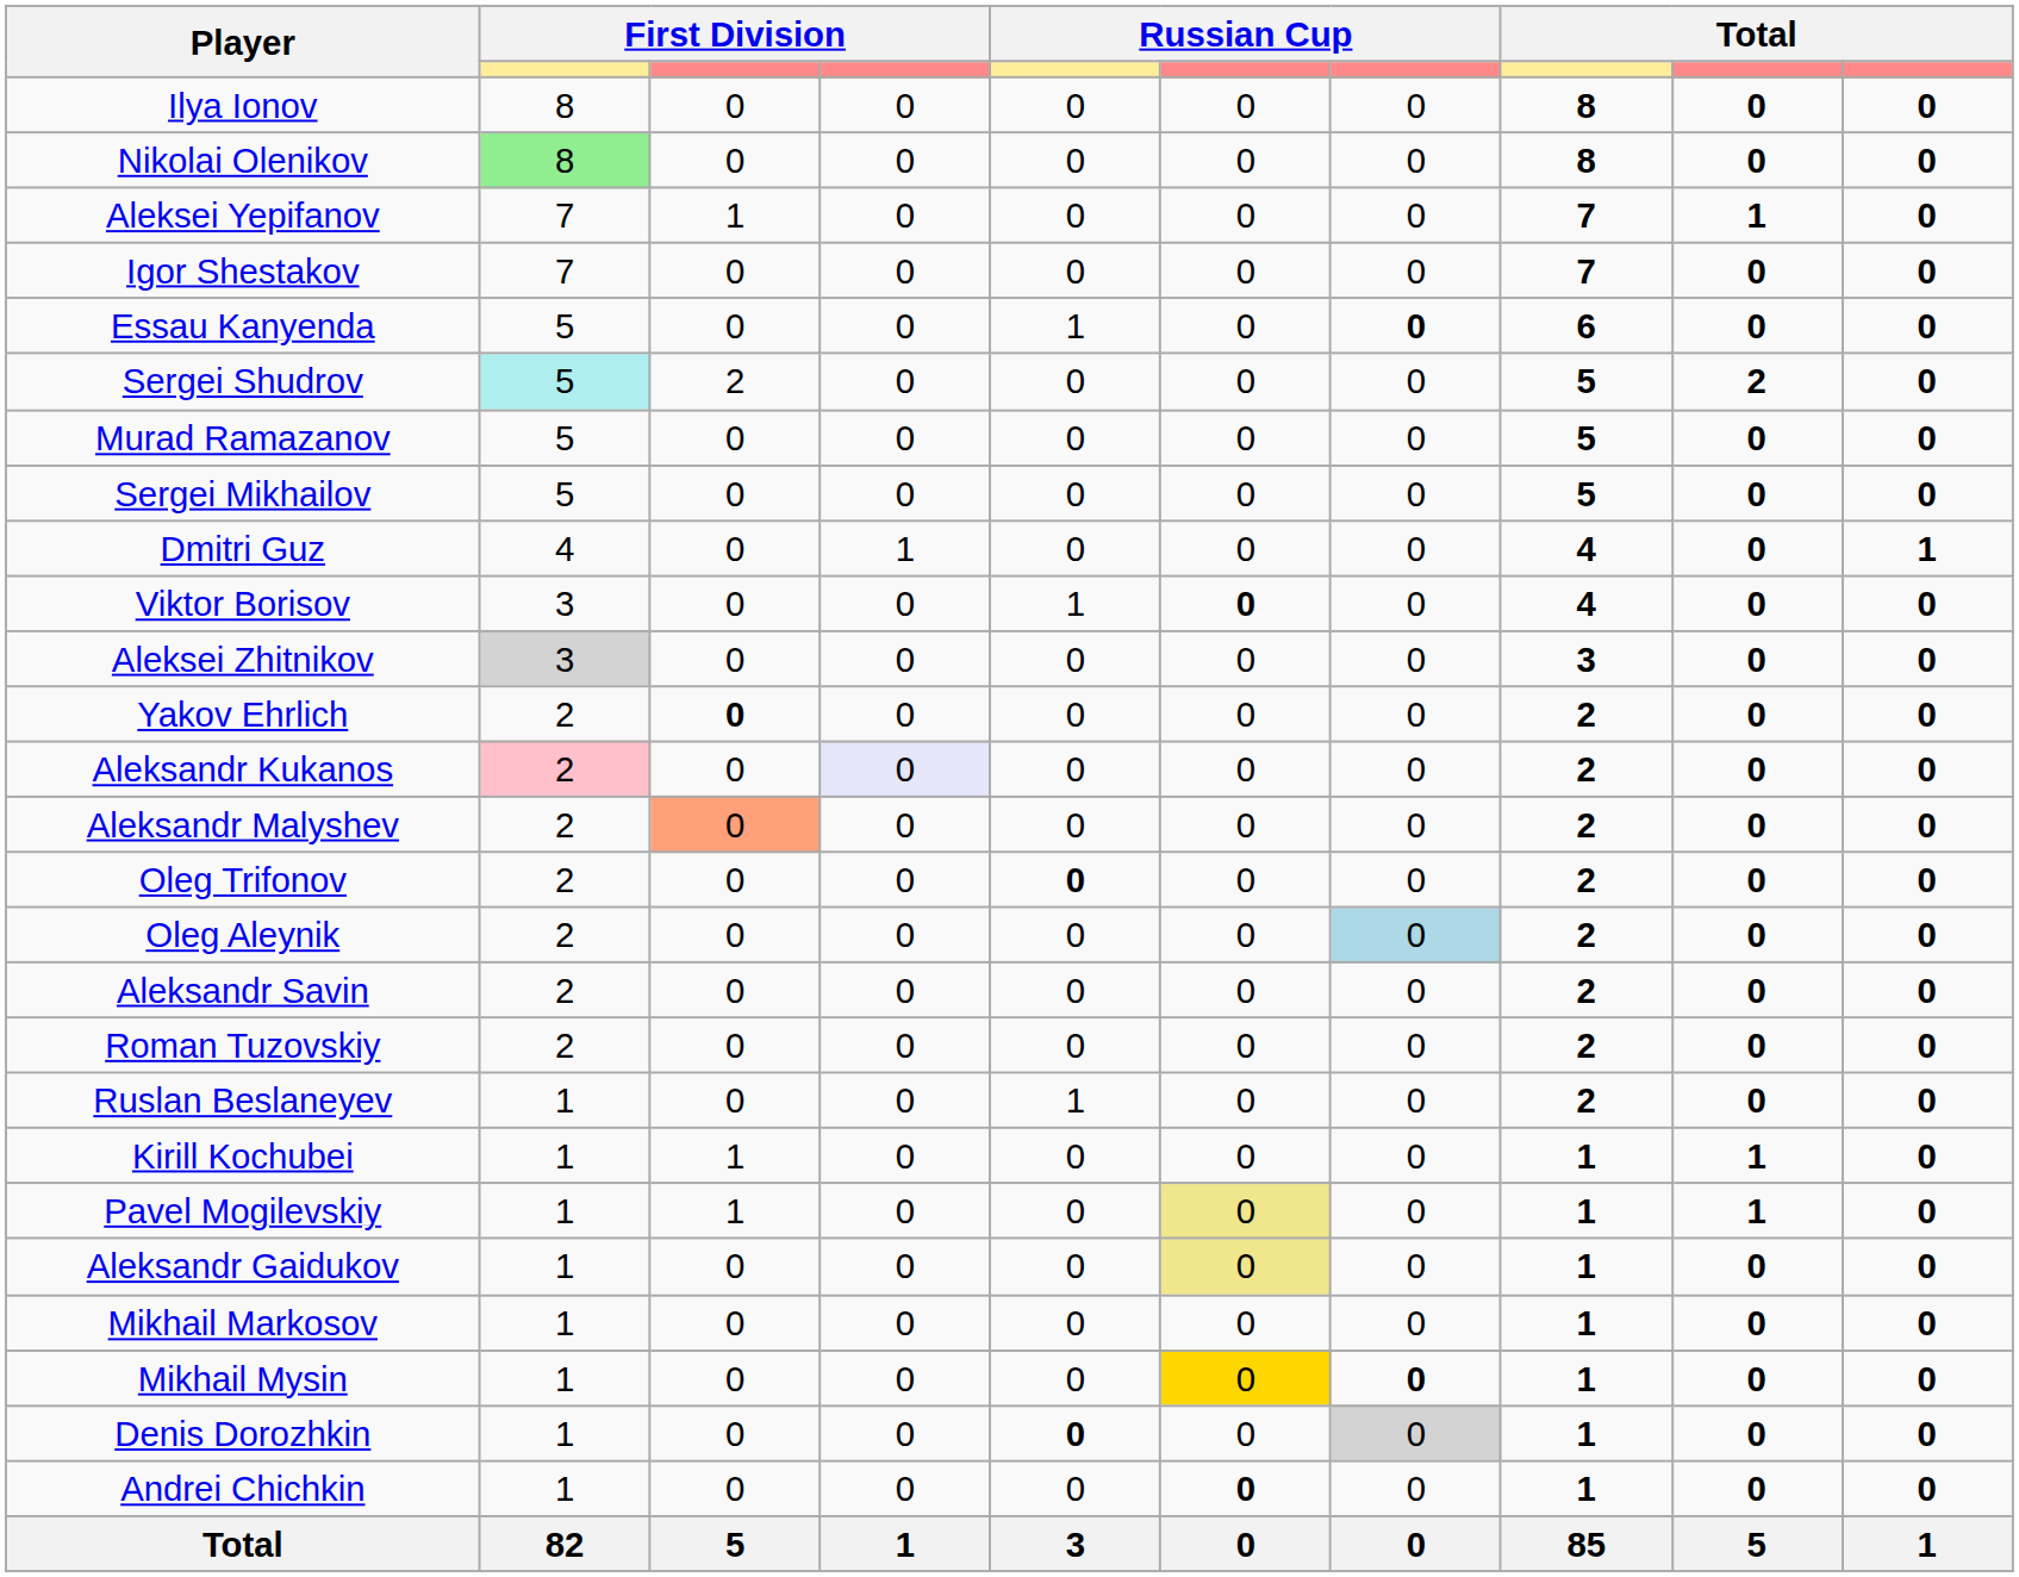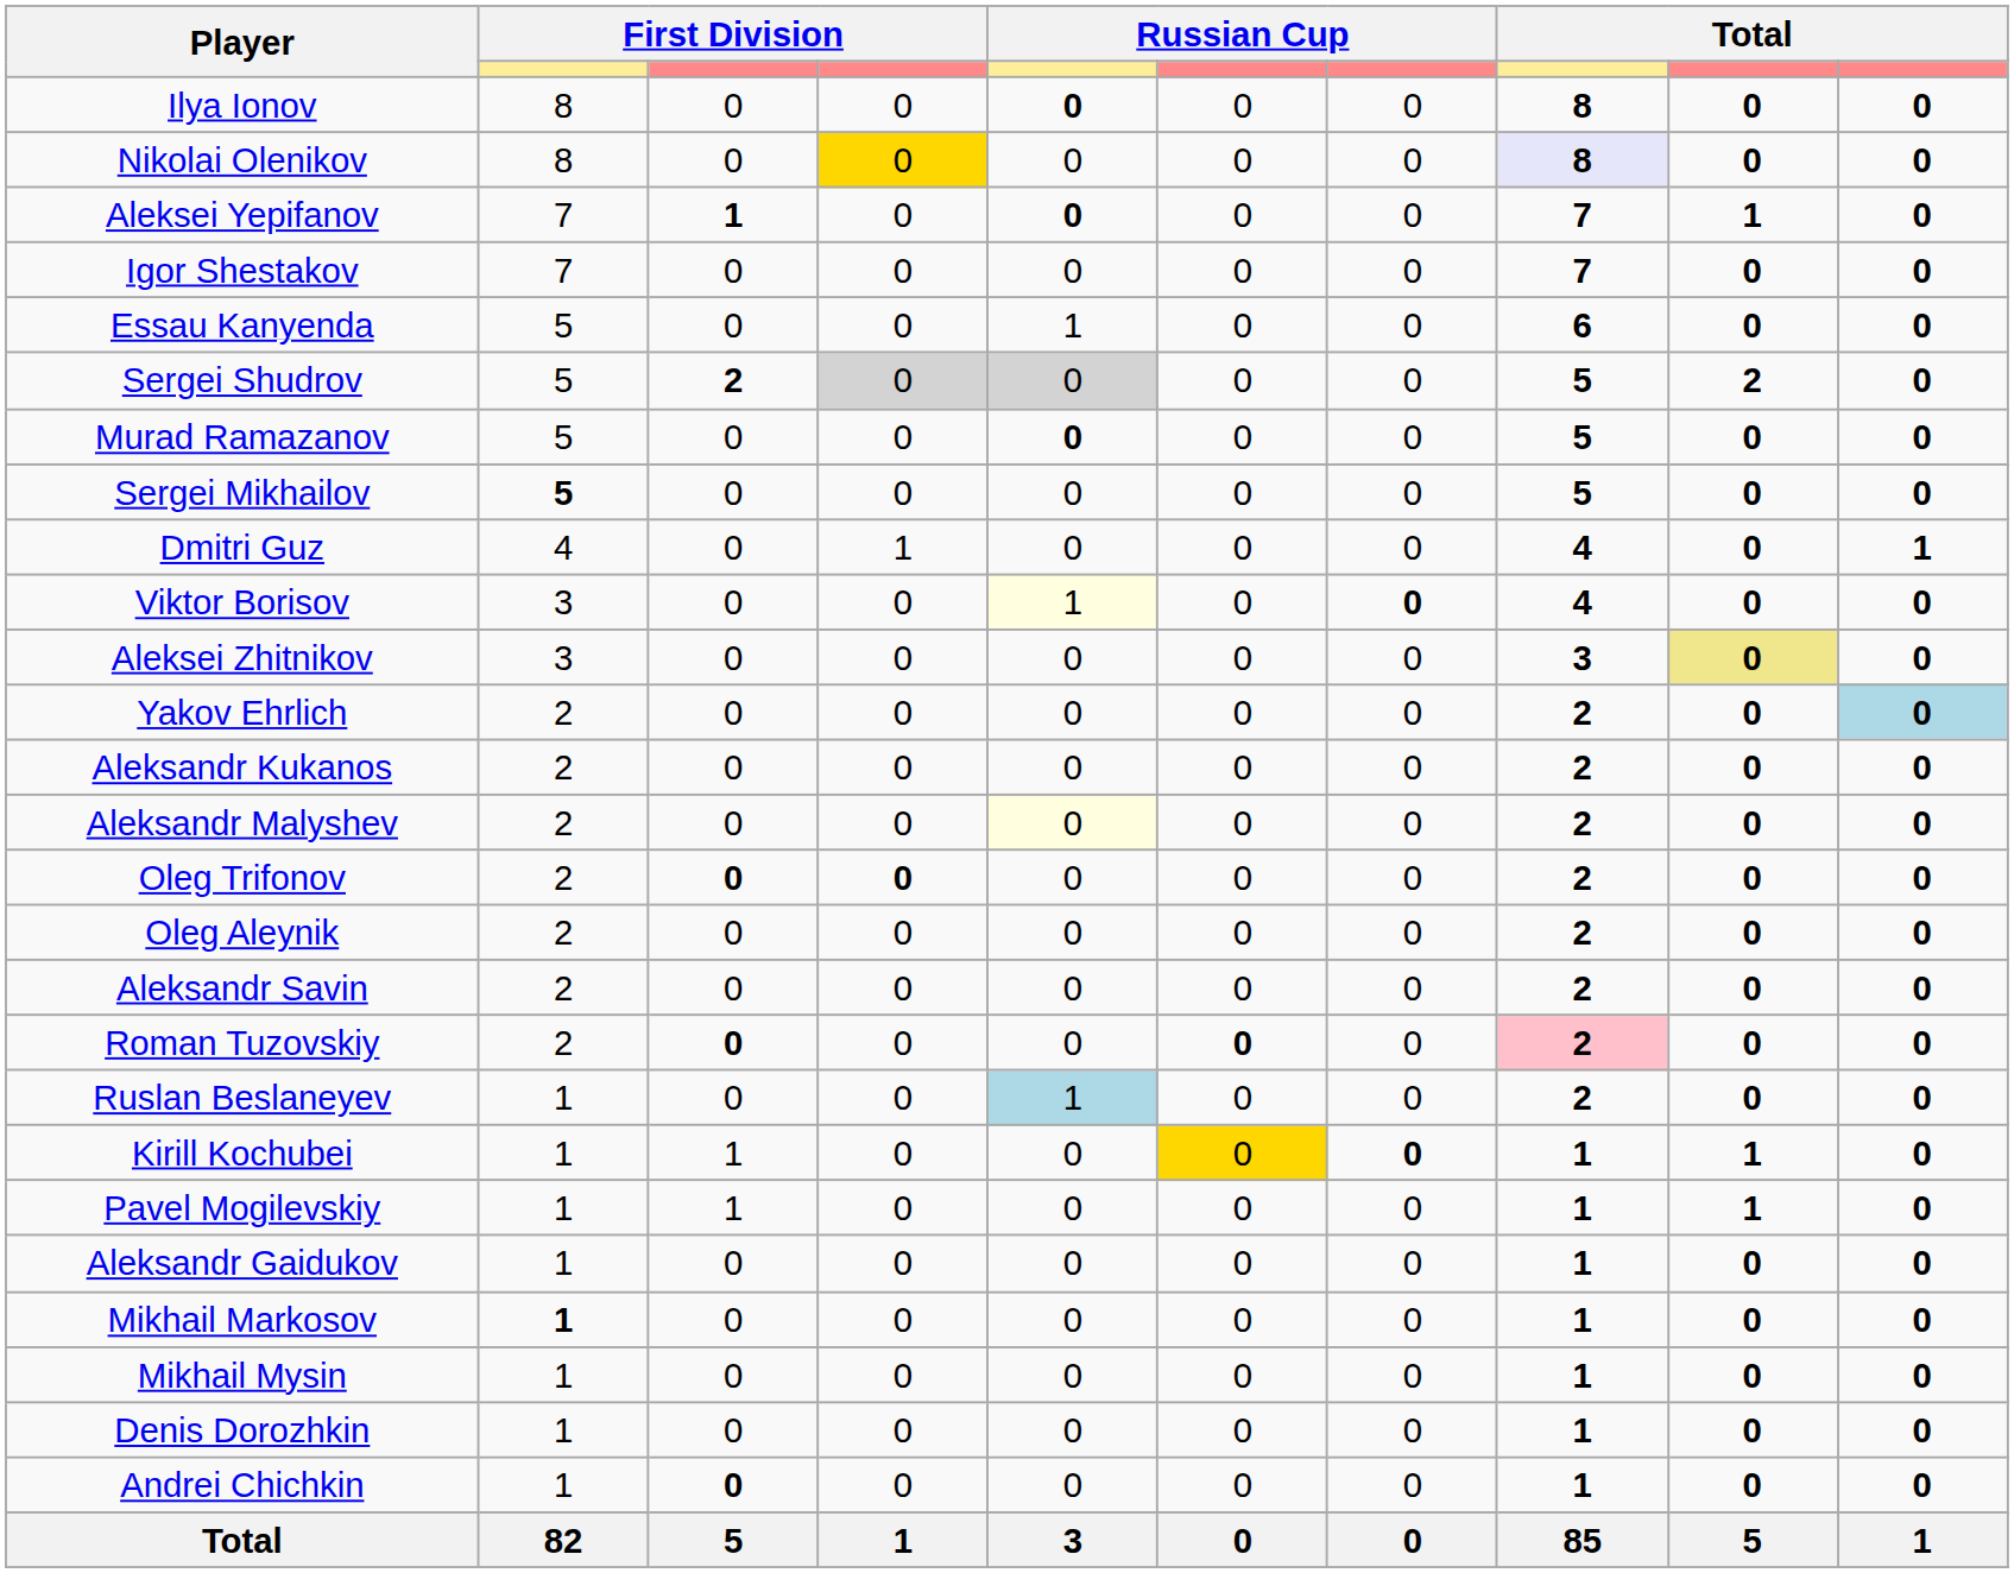Ilya Ionov | column 5: normal -> bold
Nikolai Olenikov | column 2: lightgreen background -> no background
Nikolai Olenikov | column 4: no background -> gold background
Nikolai Olenikov | column 8: no background -> lavender background
Aleksei Yepifanov | column 3: normal -> bold
Aleksei Yepifanov | column 5: normal -> bold
Essau Kanyenda | column 7: bold -> normal
Sergei Shudrov | column 2: paleturquoise background -> no background
Sergei Shudrov | column 3: normal -> bold
Sergei Shudrov | column 4: no background -> lightgrey background
Sergei Shudrov | column 5: no background -> lightgrey background
Murad Ramazanov | column 5: normal -> bold
Sergei Mikhailov | column 2: normal -> bold
Viktor Borisov | column 5: no background -> lightyellow background
Viktor Borisov | column 6: bold -> normal
Viktor Borisov | column 7: normal -> bold
Aleksei Zhitnikov | column 2: lightgrey background -> no background
Aleksei Zhitnikov | column 9: no background -> khaki background
Yakov Ehrlich | column 3: bold -> normal
Yakov Ehrlich | column 10: no background -> lightblue background
Aleksandr Kukanos | column 2: pink background -> no background
Aleksandr Kukanos | column 4: lavender background -> no background
Aleksandr Malyshev | column 3: lightsalmon background -> no background
Aleksandr Malyshev | column 5: no background -> lightyellow background
Oleg Trifonov | column 3: normal -> bold
Oleg Trifonov | column 4: normal -> bold
Oleg Trifonov | column 5: bold -> normal
Oleg Aleynik | column 7: lightblue background -> no background
Roman Tuzovskiy | column 3: normal -> bold
Roman Tuzovskiy | column 6: normal -> bold
Roman Tuzovskiy | column 8: no background -> pink background
Ruslan Beslaneyev | column 5: no background -> lightblue background
Kirill Kochubei | column 6: no background -> gold background
Kirill Kochubei | column 7: normal -> bold
Pavel Mogilevskiy | column 6: khaki background -> no background
Aleksandr Gaidukov | column 6: khaki background -> no background
Mikhail Markosov | column 2: normal -> bold
Mikhail Mysin | column 6: gold background -> no background
Mikhail Mysin | column 7: bold -> normal
Denis Dorozhkin | column 5: bold -> normal
Denis Dorozhkin | column 7: lightgrey background -> no background
Andrei Chichkin | column 3: normal -> bold
Andrei Chichkin | column 6: bold -> normal
